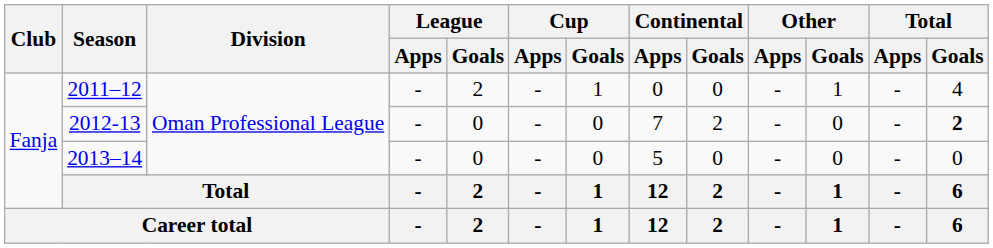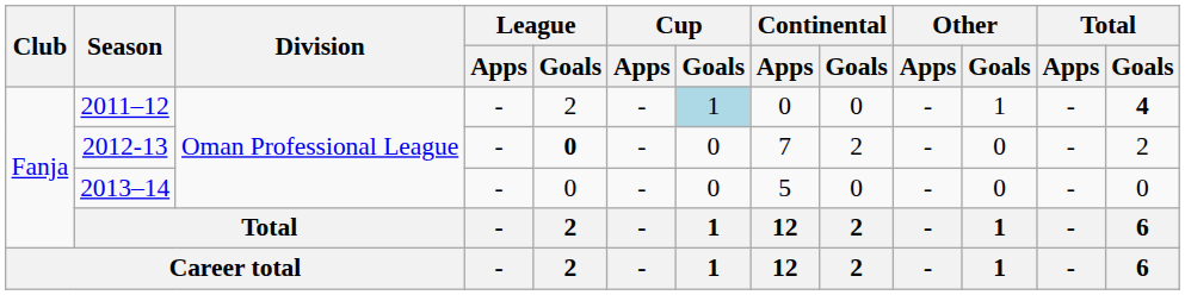2011–12 | Cup / Goals: no background -> lightblue background
2011–12 | Total / Goals: normal -> bold
2012-13 | League / Goals: normal -> bold
2012-13 | Total / Goals: bold -> normal
